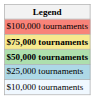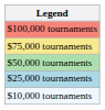row 3 | column 1: bold -> normal
row 4 | column 1: bold -> normal
